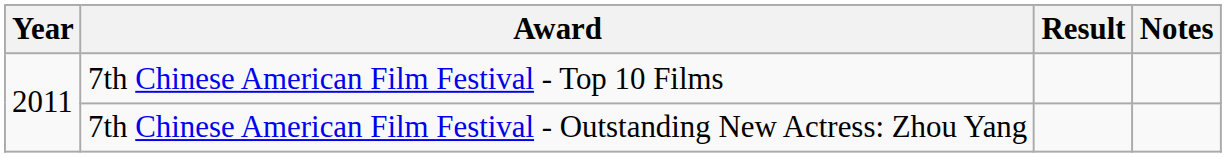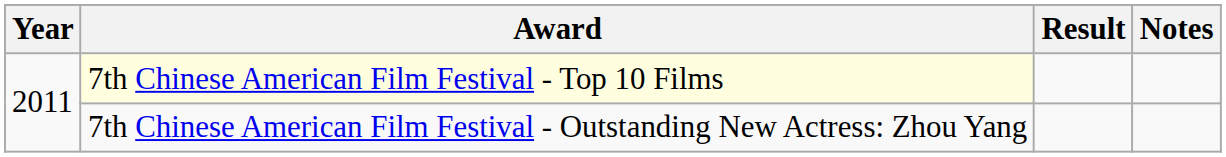7th Chinese American Film Festival - Top 10 Films | Award: no background -> lightyellow background
